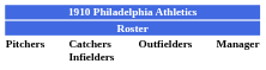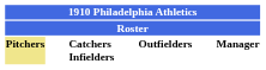Pitchers | column 1: no background -> khaki background
